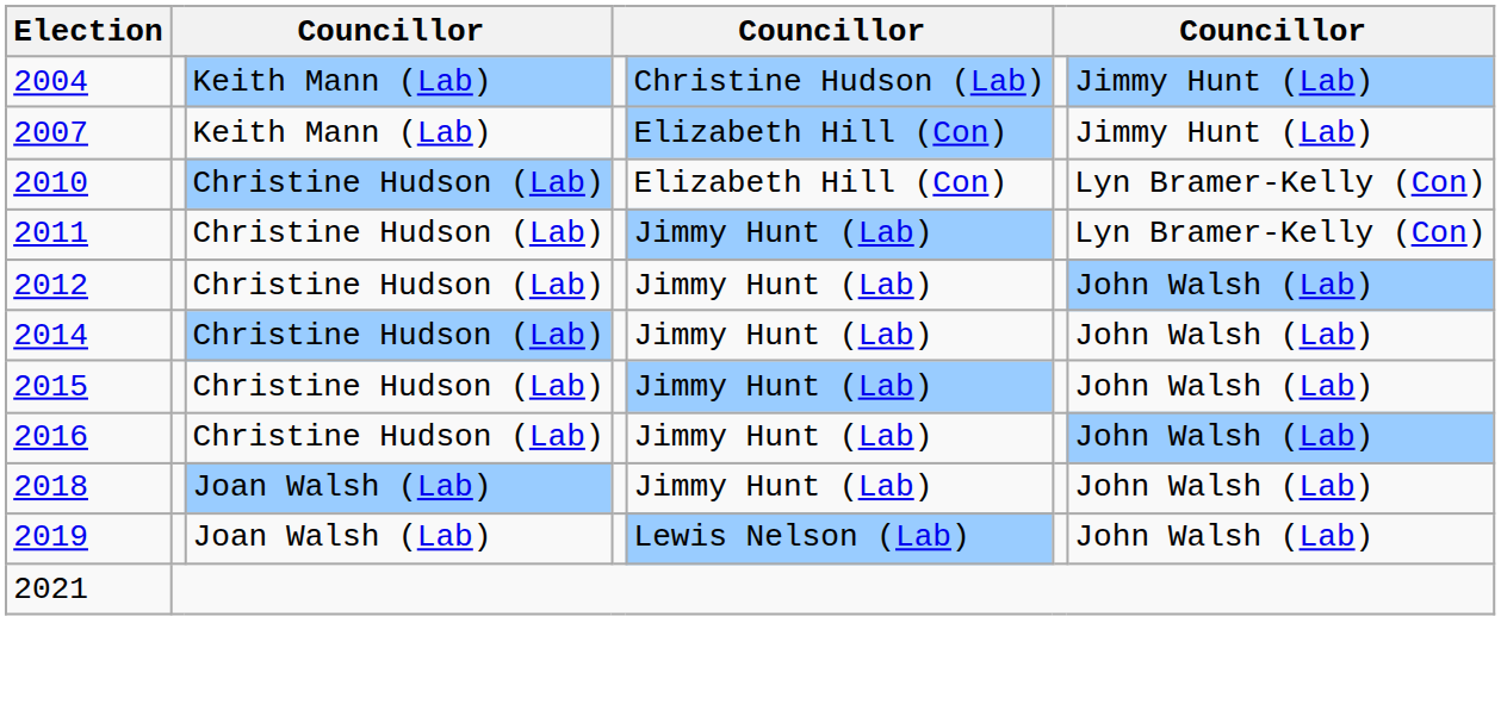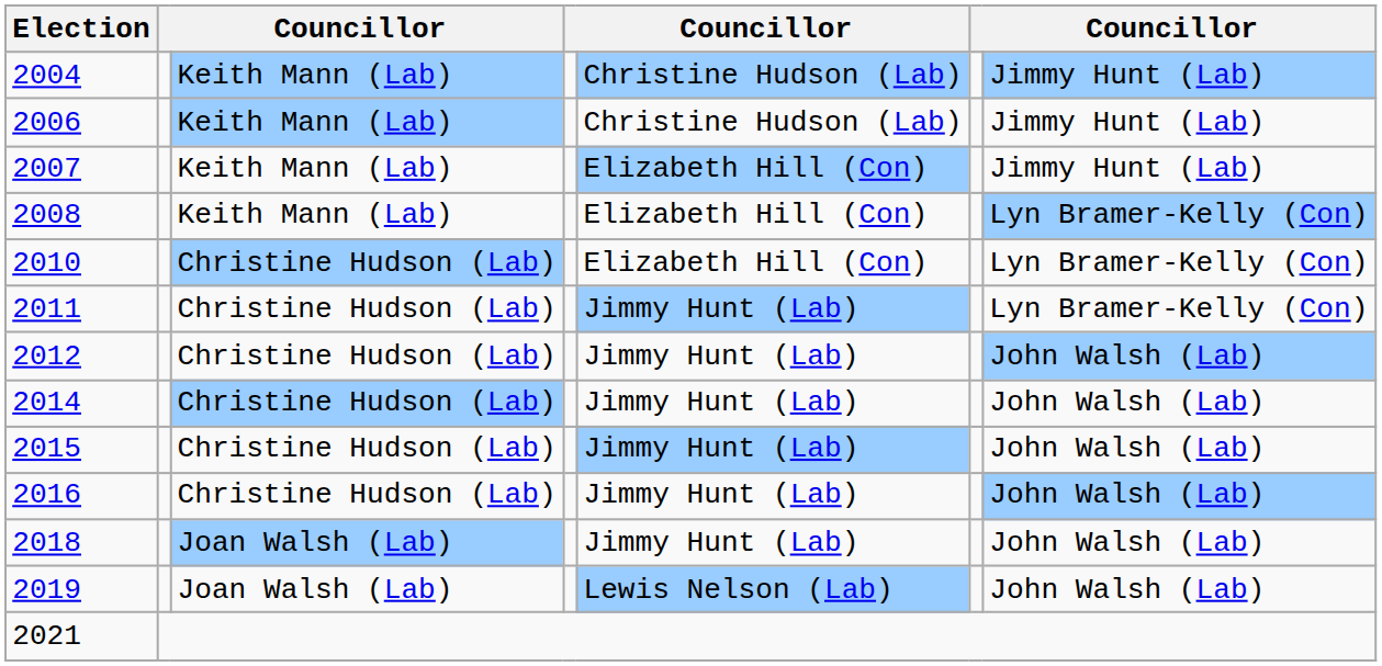+ row: 2006 | Keith Mann (Lab) | Christine Hudson (Lab) | Jimmy Hunt (Lab)
+ row: 2008 | Keith Mann (Lab) | Elizabeth Hill (Con) | Lyn Bramer-Kelly (Con)
